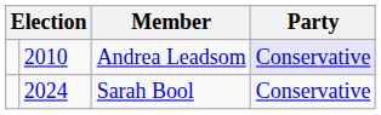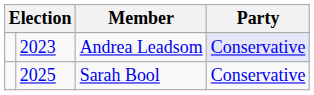Andrea Leadsom | column 2: 2010 -> 2023
Sarah Bool | column 2: 2024 -> 2025
